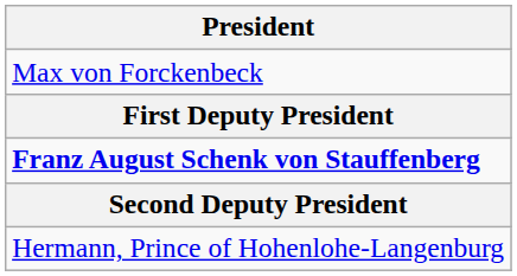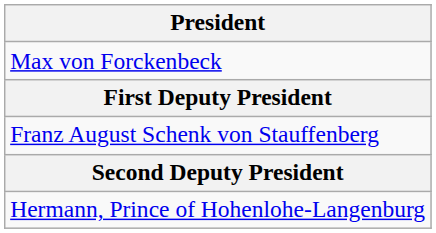row 4 | column 1: bold -> normal
